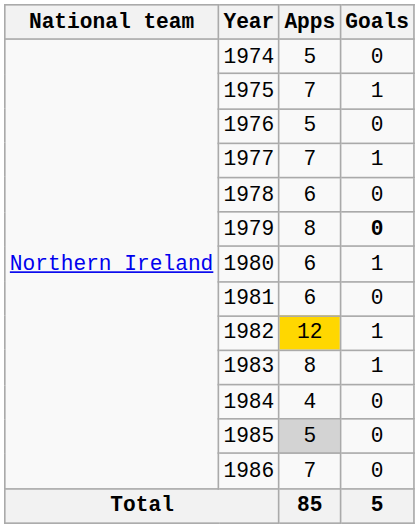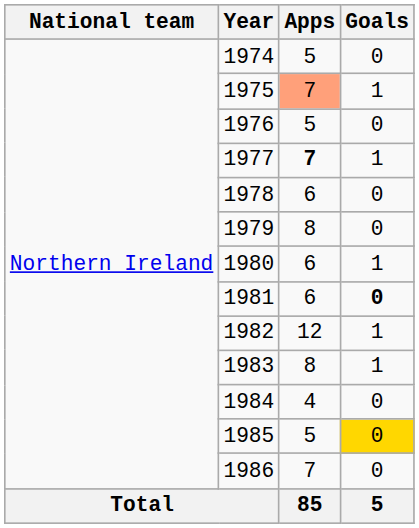1975 | Apps: no background -> lightsalmon background
1977 | Apps: normal -> bold
1979 | Goals: bold -> normal
1981 | Goals: normal -> bold
1982 | Apps: gold background -> no background
1985 | Apps: lightgrey background -> no background
1985 | Goals: no background -> gold background
